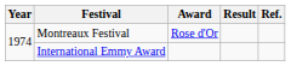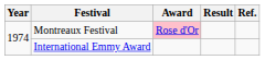Montreaux Festival | Award: no background -> pink background
